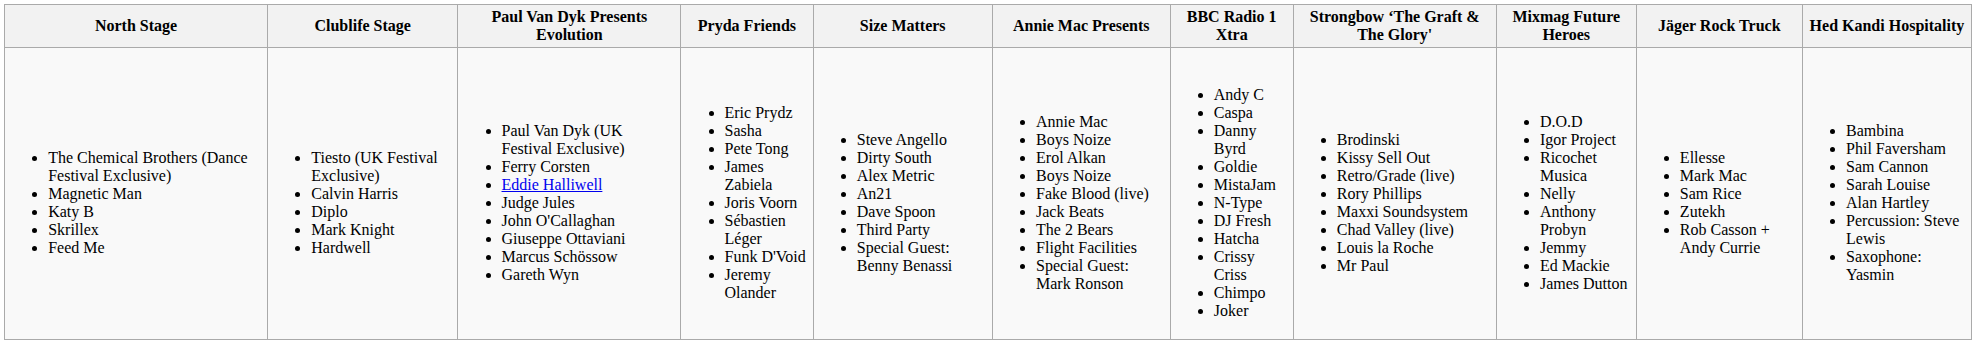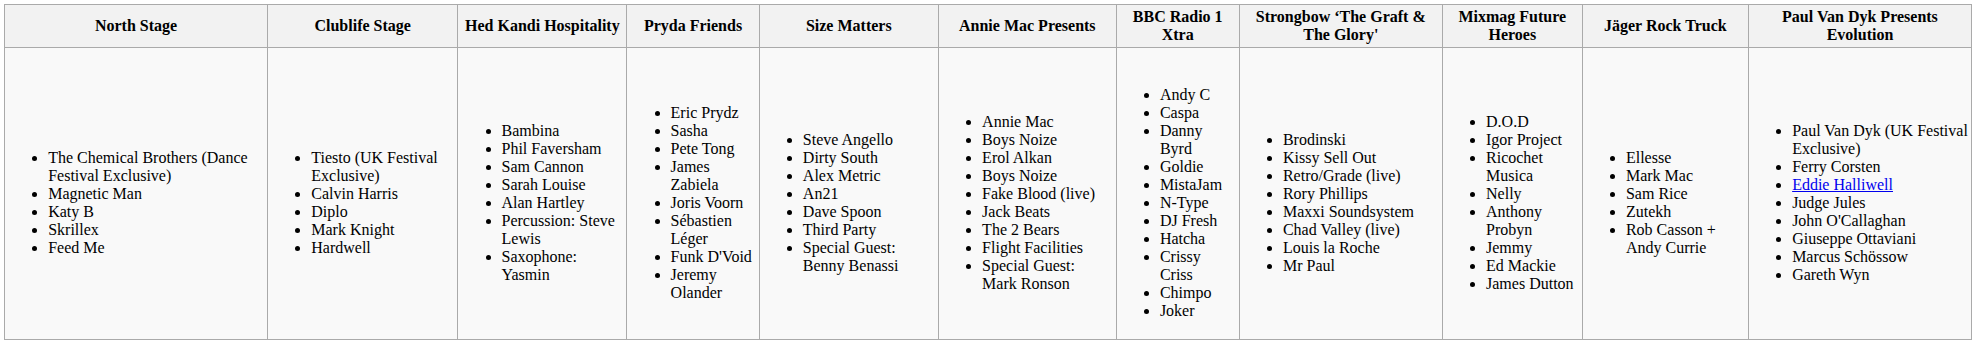columns swapped: Paul Van Dyk Presents Evolution <-> Hed Kandi Hospitality
